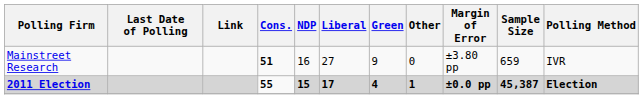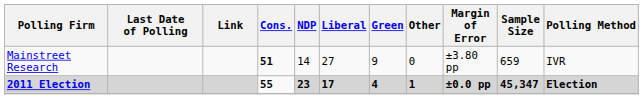Mainstreet Research | NDP: 16 -> 14
2011 Election | NDP: 15 -> 23
2011 Election | Sample Size: 45,387 -> 45,347
